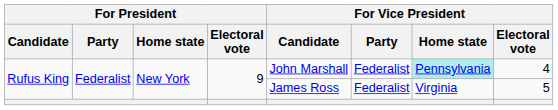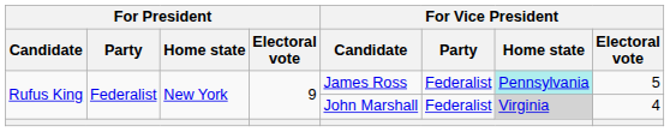row 3 | For Vice President / Candidate: John Marshall -> James Ross
row 3 | For Vice President / Electoral vote: 4 -> 5
row 4 | For Vice President / Candidate: James Ross -> John Marshall
row 4 | For Vice President / Home state: no background -> lightgrey background
row 4 | For Vice President / Electoral vote: 5 -> 4
